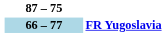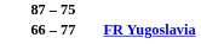FR Yugoslavia | column 1: lightblue background -> no background
